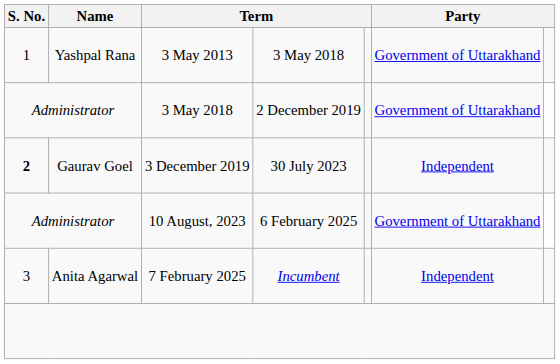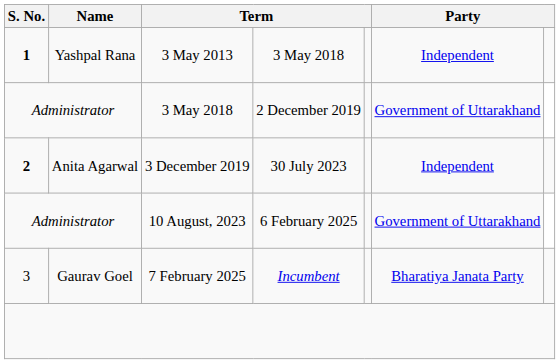3 May 2013 | S. No.: normal -> bold
3 May 2013 | column 6: Government of Uttarakhand -> Independent
3 December 2019 | Name: Gaurav Goel -> Anita Agarwal
7 February 2025 | Name: Anita Agarwal -> Gaurav Goel
7 February 2025 | column 6: Independent -> Bharatiya Janata Party
